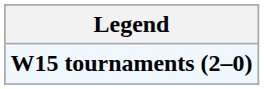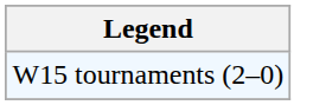row 2 | column 1: bold -> normal
